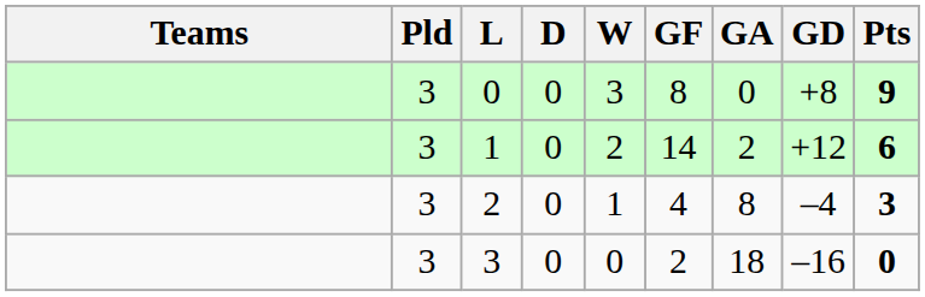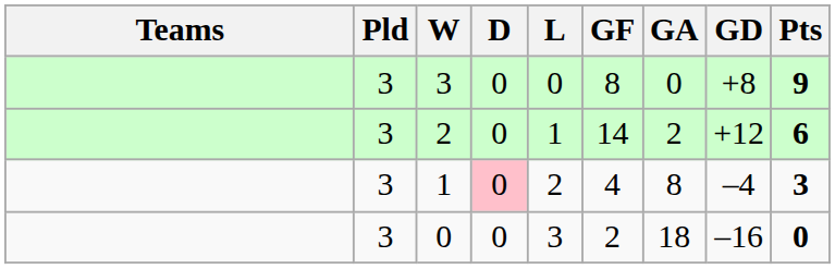columns swapped: W <-> L
row 4 | D: no background -> pink background
